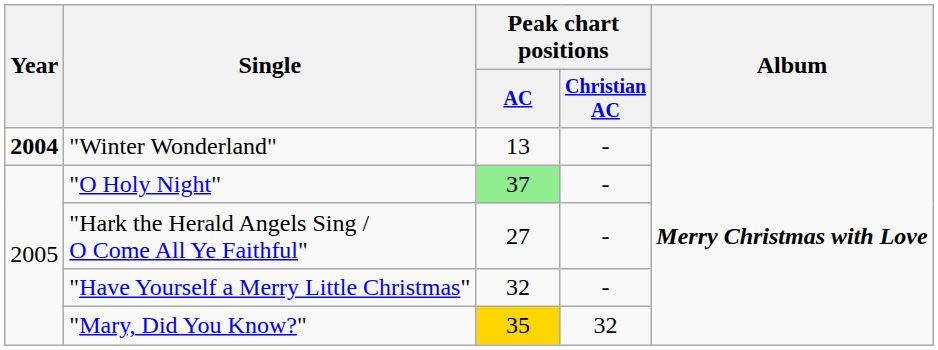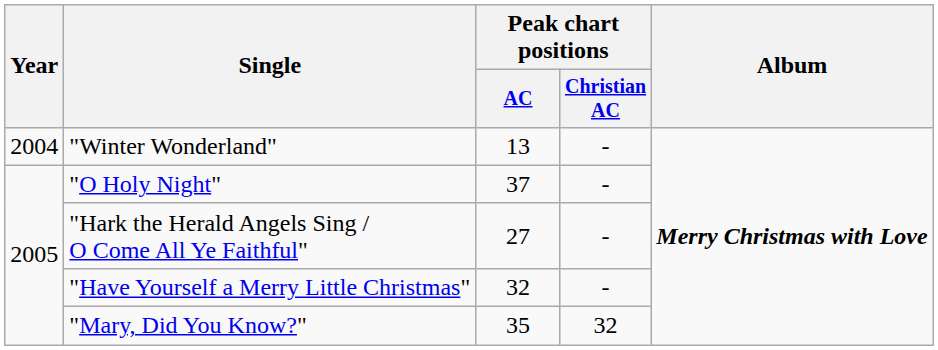"Winter Wonderland" | Year: bold -> normal
"O Holy Night" | Peak chart positions / AC: lightgreen background -> no background
"Mary, Did You Know?" | Peak chart positions / AC: gold background -> no background
